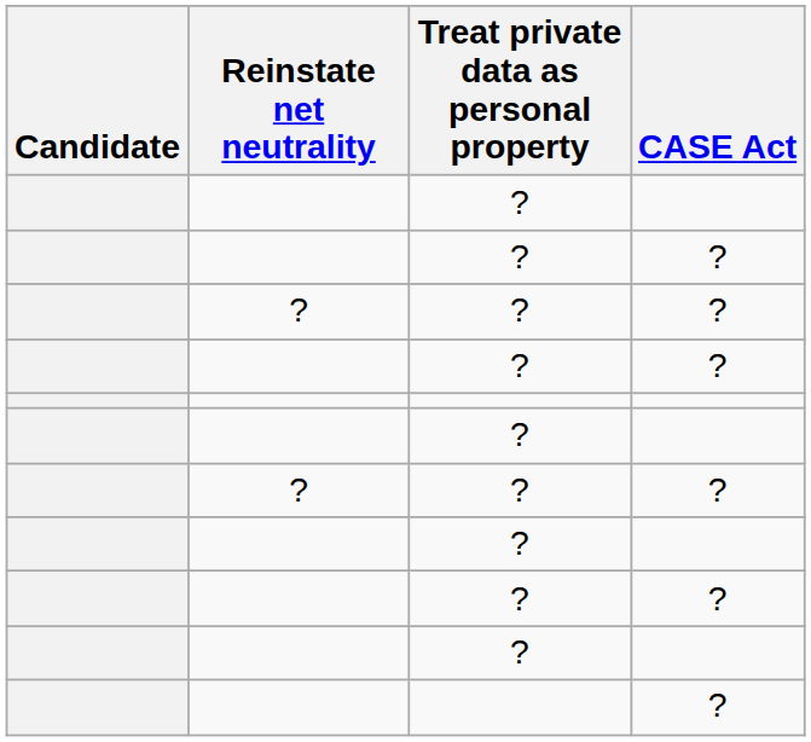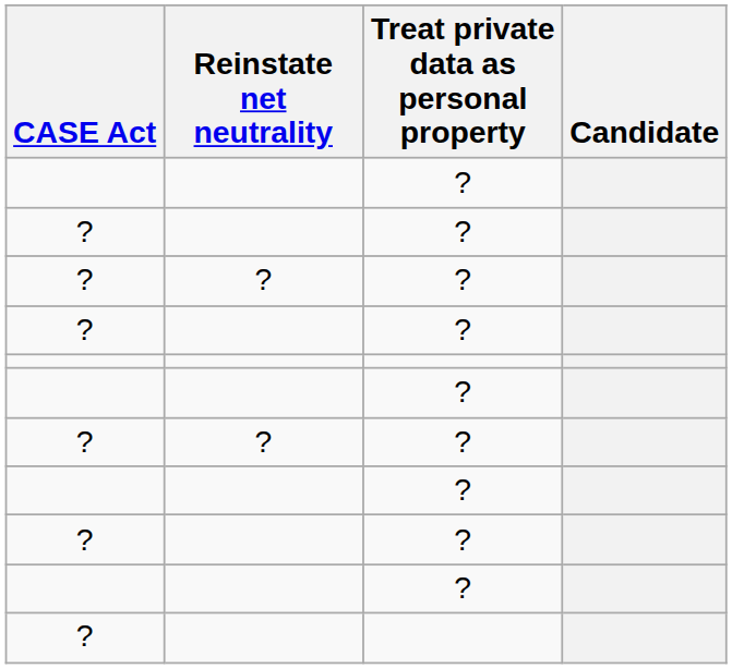columns swapped: Candidate <-> CASE Act
